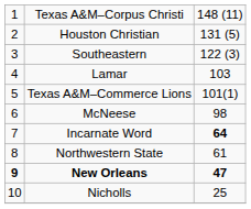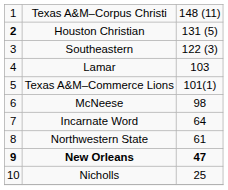Houston Christian | column 1: normal -> bold
Incarnate Word | column 3: bold -> normal
